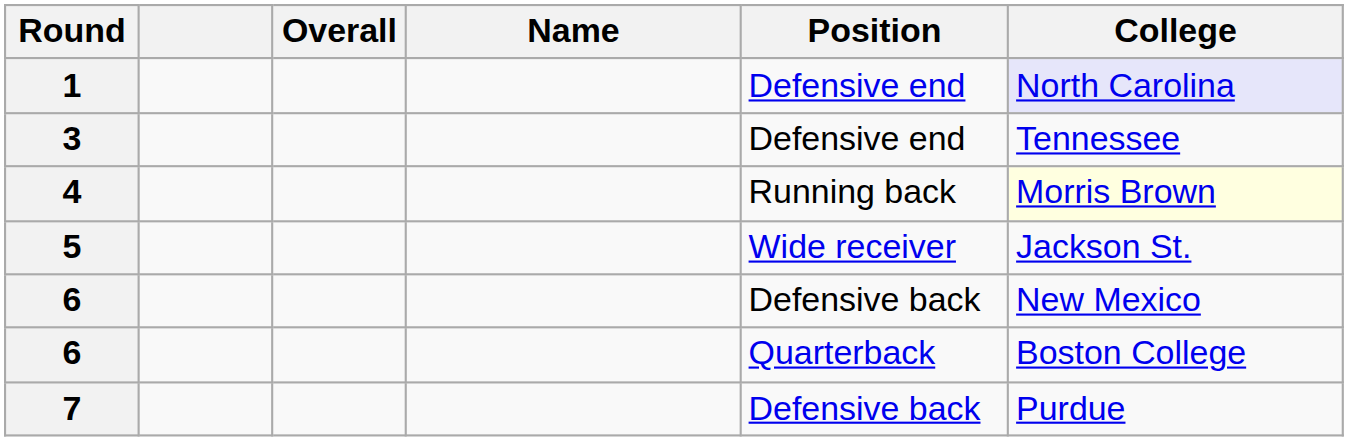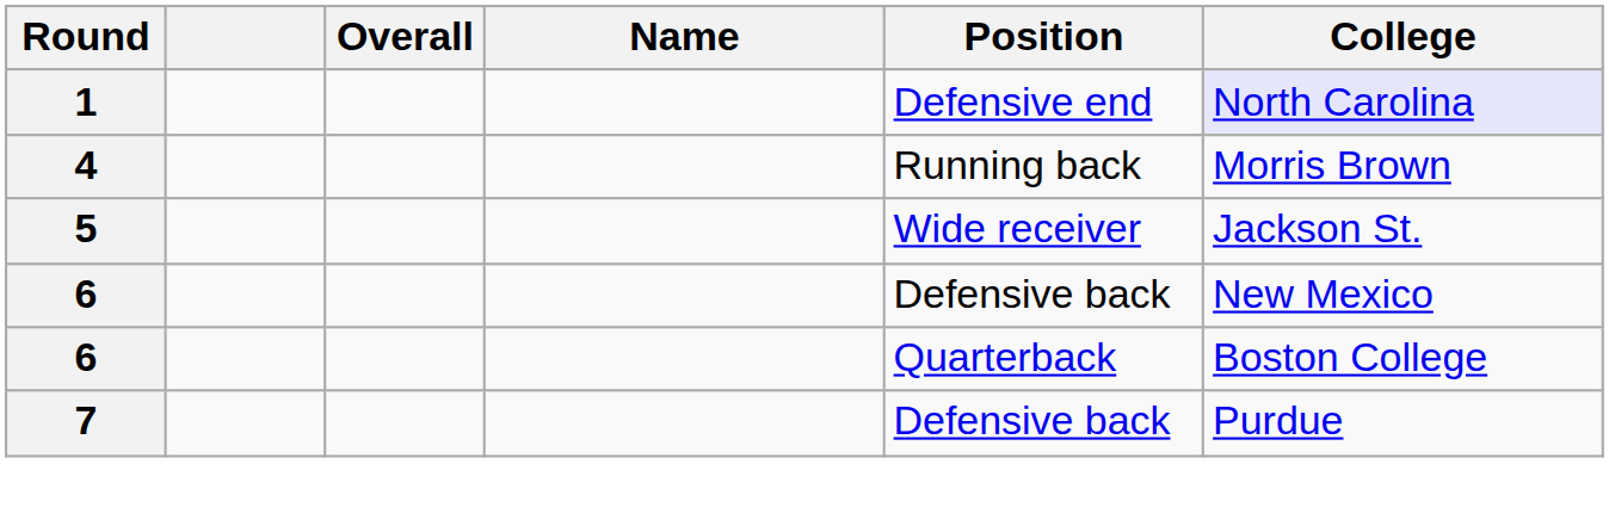- row: 3 | Defensive end | Tennessee
4 | College: lightyellow background -> no background
